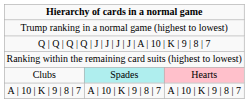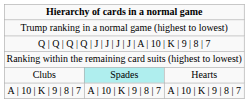Clubs | column 3: pink background -> no background
